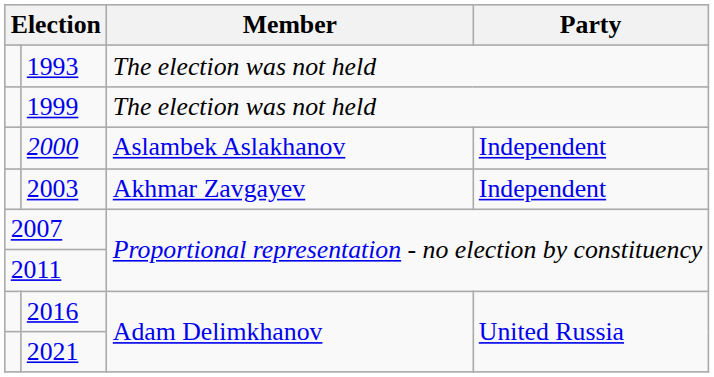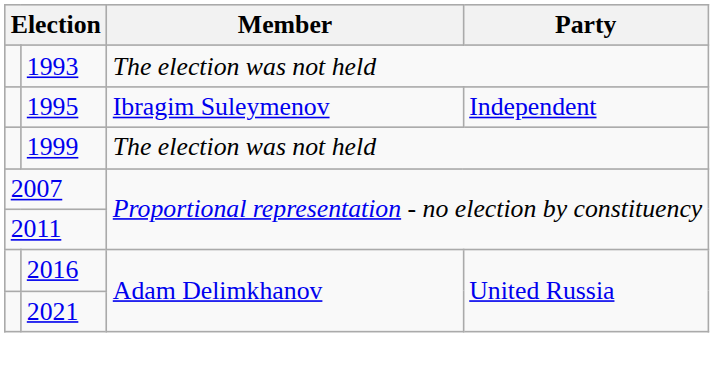+ row: 1995 | Ibragim Suleymenov | Independent
- row: 2000 | Aslambek Aslakhanov | Independent
- row: 2003 | Akhmar Zavgayev | Independent
